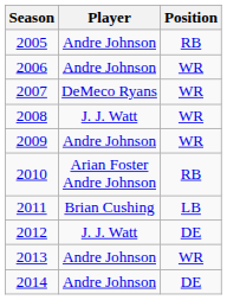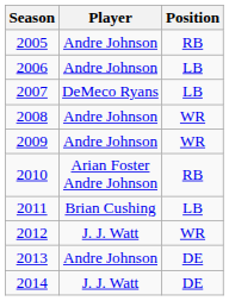2006 | Position: WR -> LB
2007 | Position: WR -> LB
2008 | Player: J. J. Watt -> Andre Johnson
2012 | Position: DE -> WR
2013 | Position: WR -> DE
2014 | Player: Andre Johnson -> J. J. Watt
